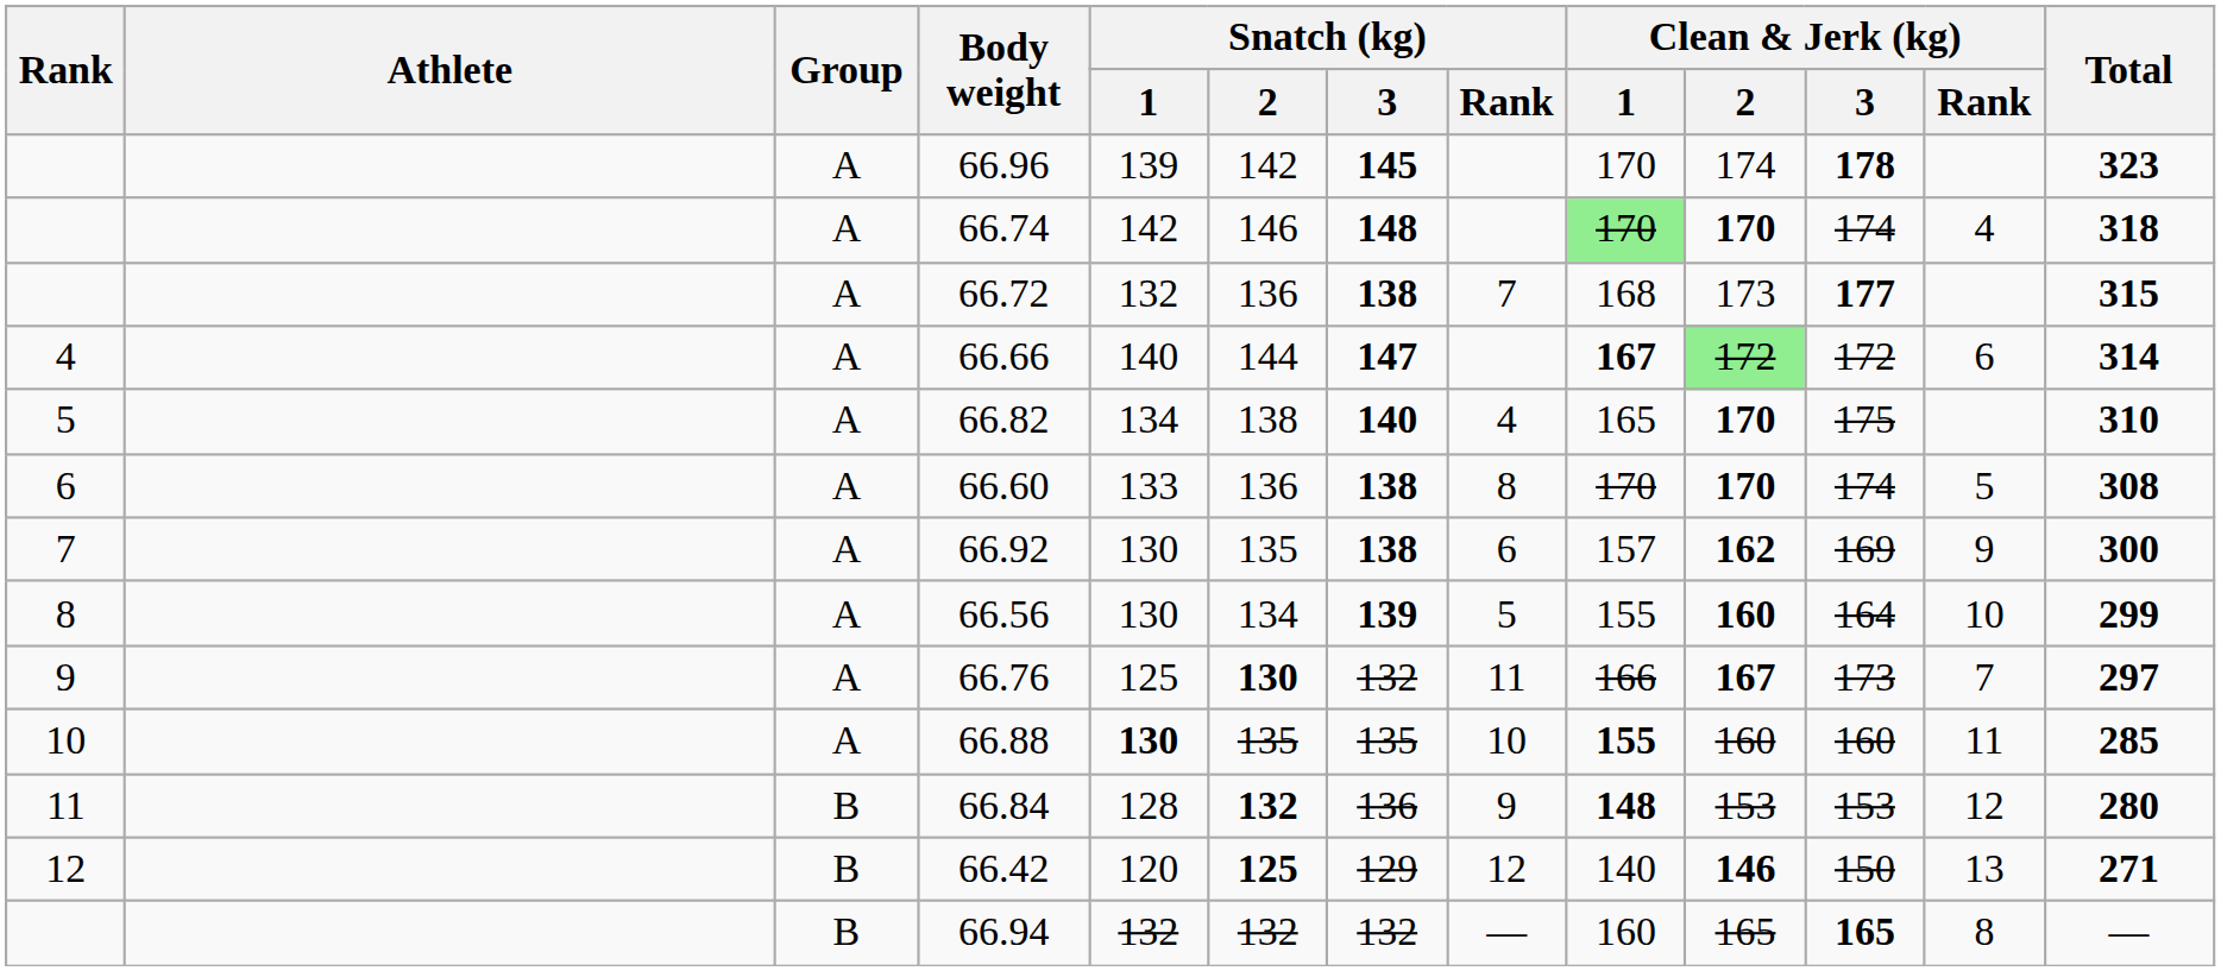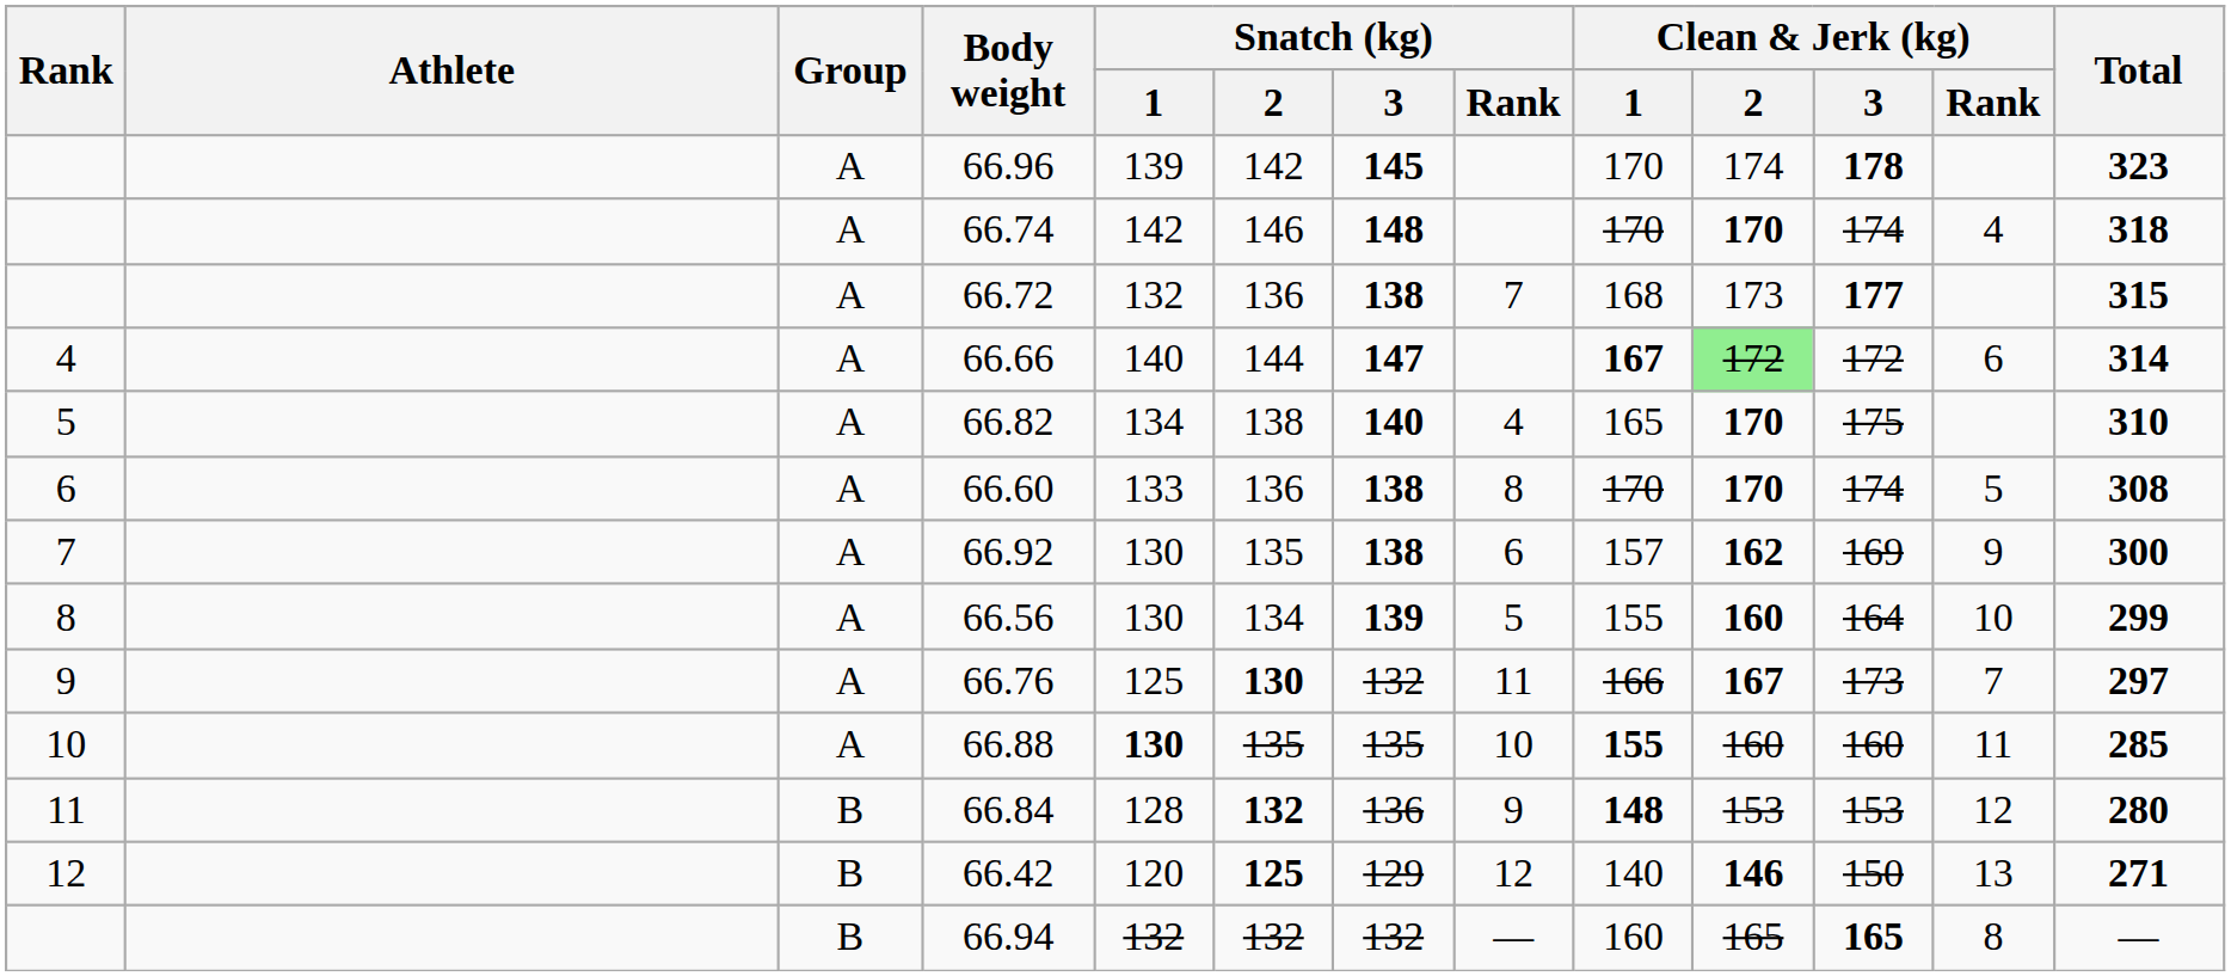66.74 | Clean & Jerk (kg) / 1: lightgreen background -> no background
